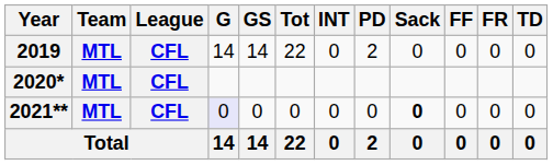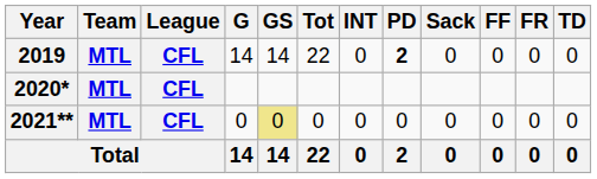2019 | PD: normal -> bold
2021** | G: lavender background -> no background
2021** | GS: no background -> khaki background
2021** | Sack: bold -> normal
